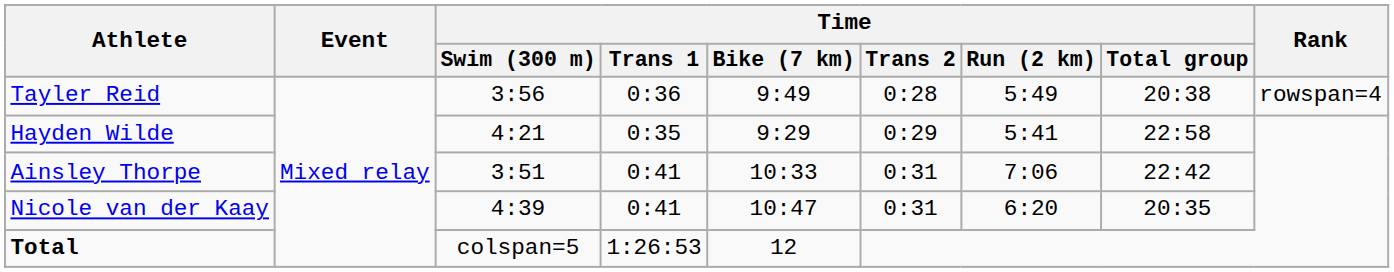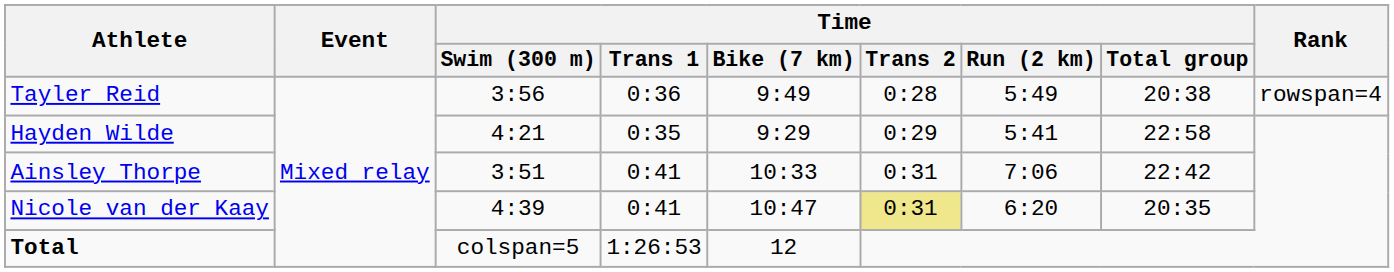Nicole van der Kaay | Time / Trans 2: no background -> khaki background
